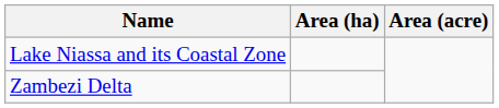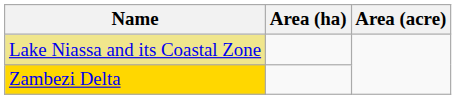Lake Niassa and its Coastal Zone | Name: no background -> khaki background
Zambezi Delta | Name: no background -> gold background
